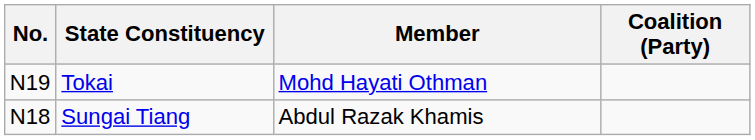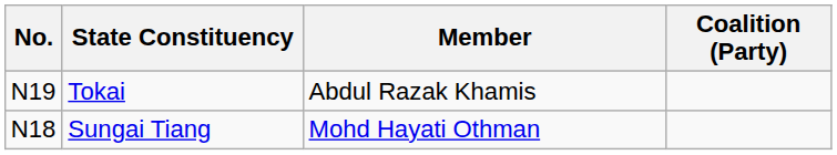Tokai | Member: Mohd Hayati Othman -> Abdul Razak Khamis
Sungai Tiang | Member: Abdul Razak Khamis -> Mohd Hayati Othman
